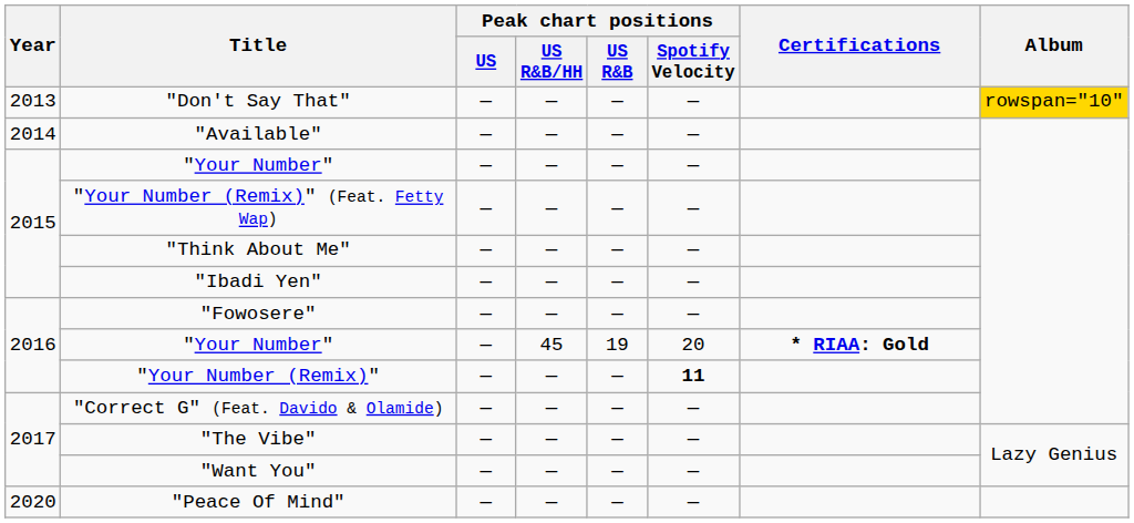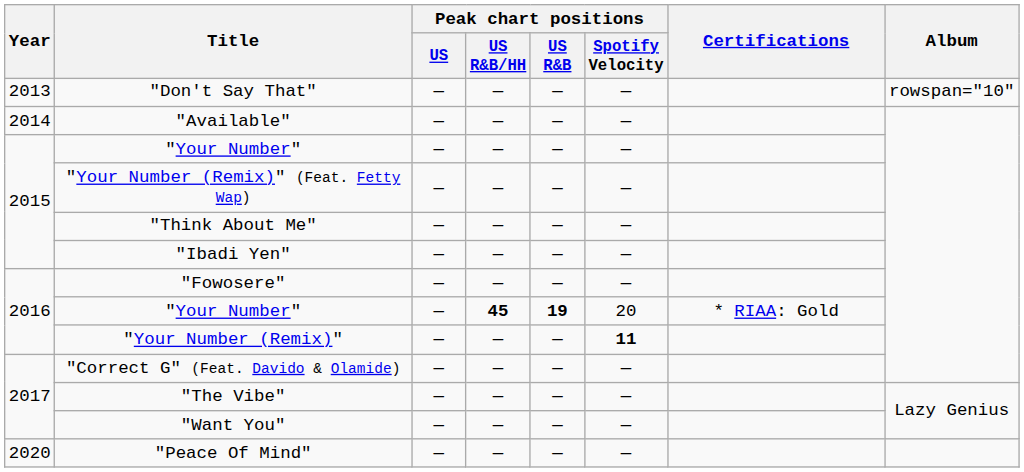"Don't Say That" | Album: gold background -> no background
2016 / "Your Number" | Peak chart positions / US R&B/HH: normal -> bold
2016 / "Your Number" | Peak chart positions / US R&B: normal -> bold
2016 / "Your Number" | Certifications: bold -> normal
